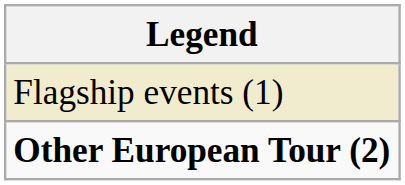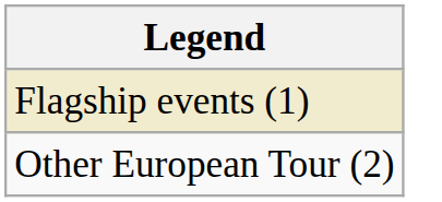row 3 | column 1: bold -> normal
